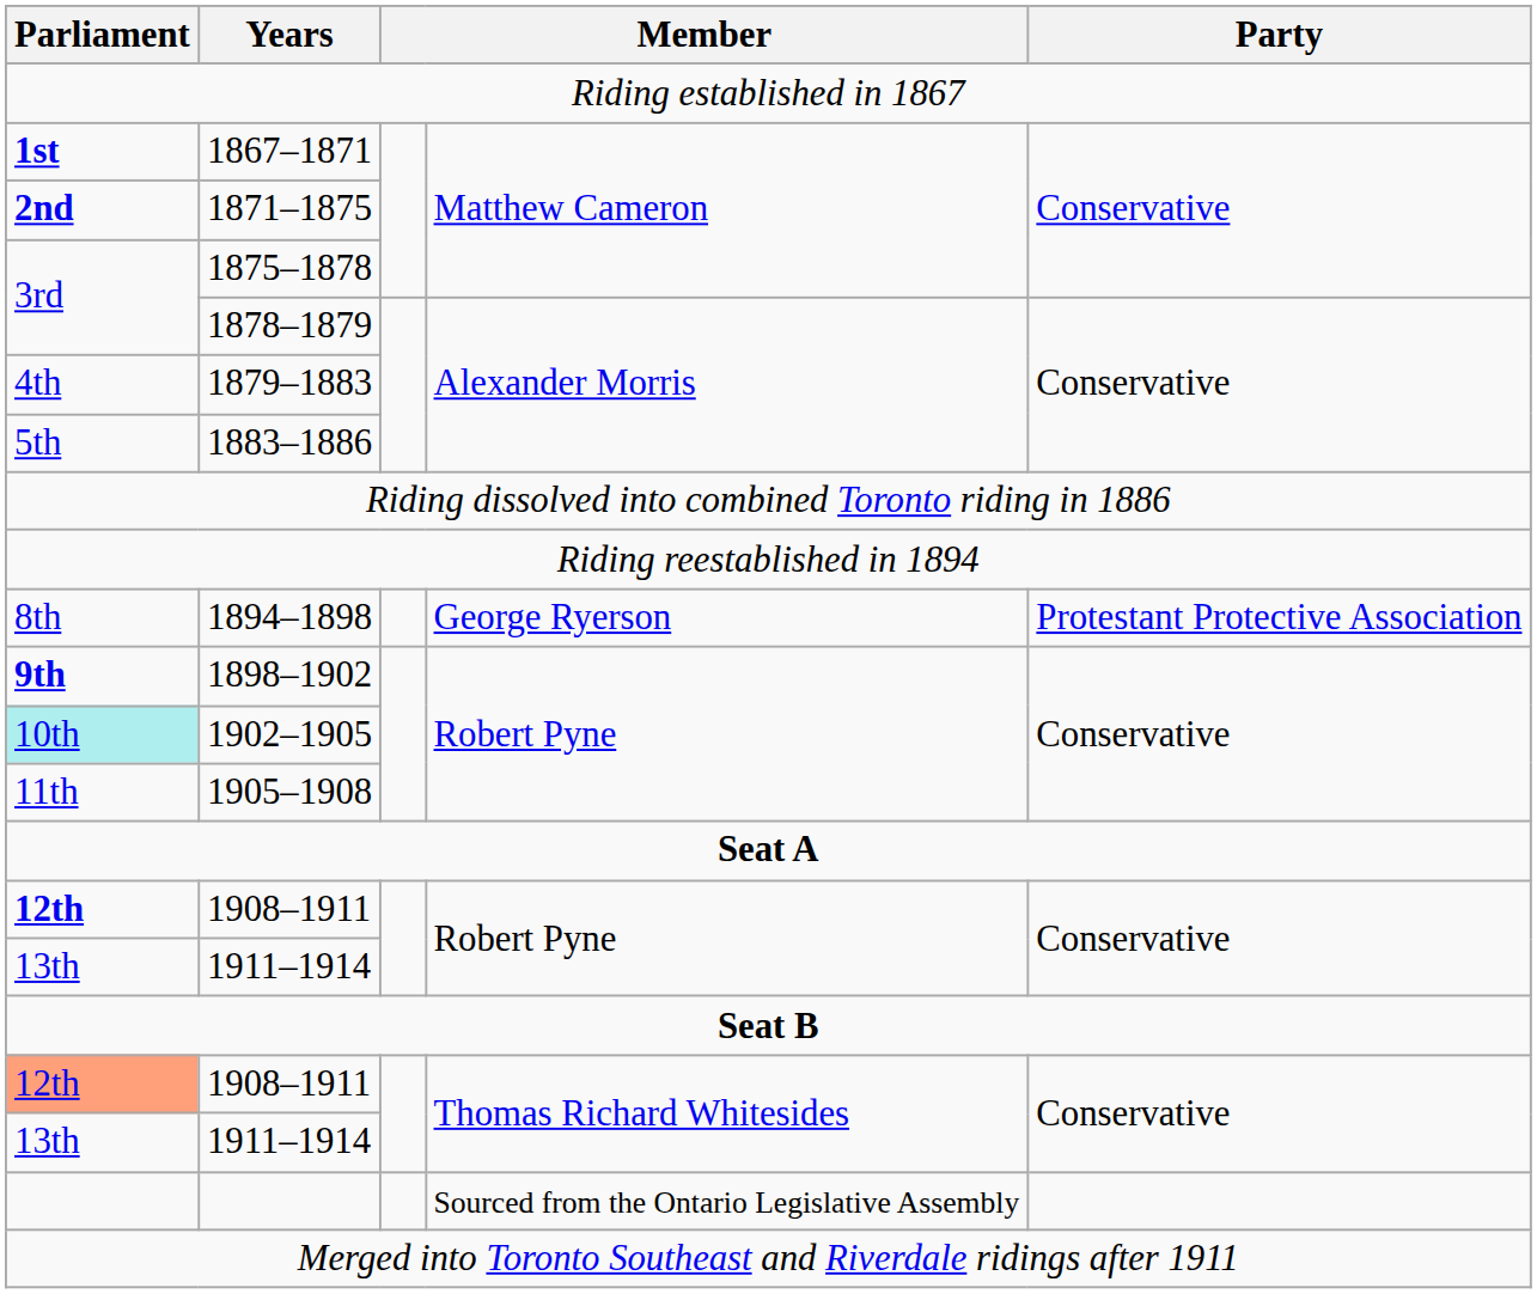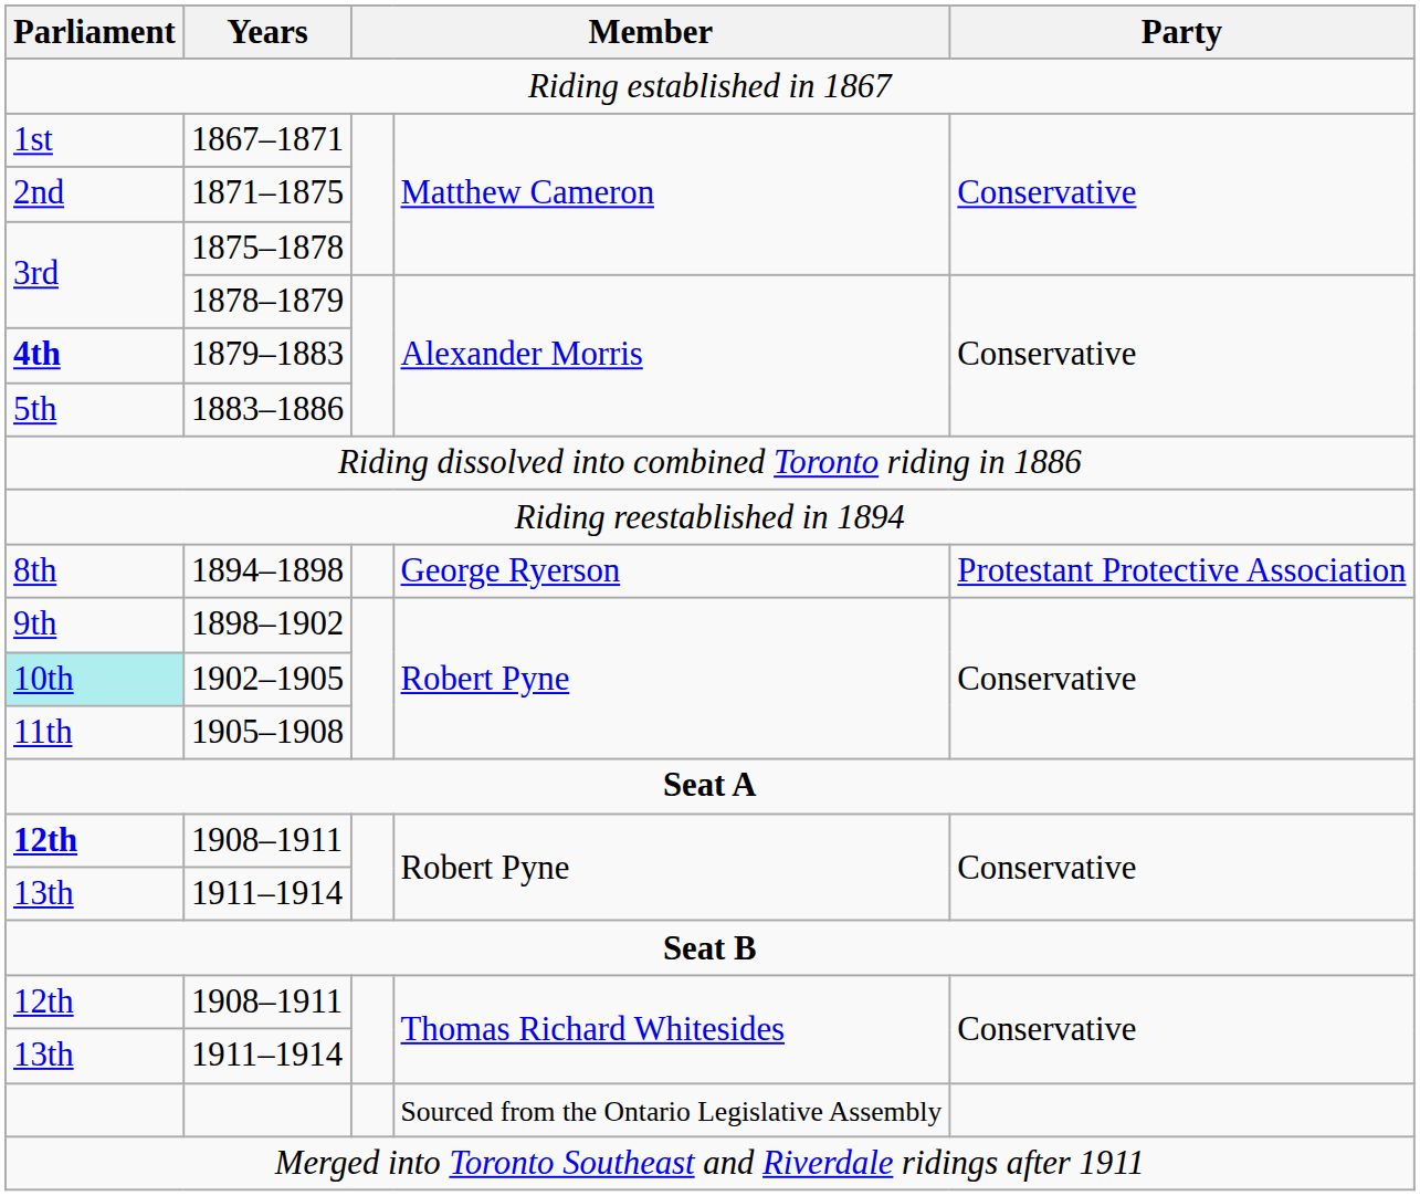1867–1871 | Parliament: bold -> normal
1871–1875 | Parliament: bold -> normal
1879–1883 | Parliament: normal -> bold
1898–1902 | Parliament: bold -> normal
1908–1911 / Thomas Richard Whitesides | Parliament: lightsalmon background -> no background
